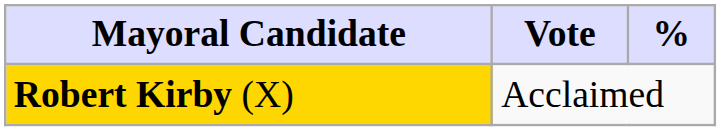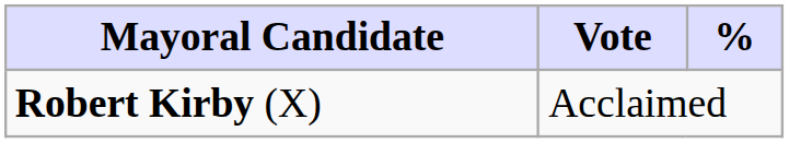Robert Kirby (X) | Mayoral Candidate: gold background -> no background
